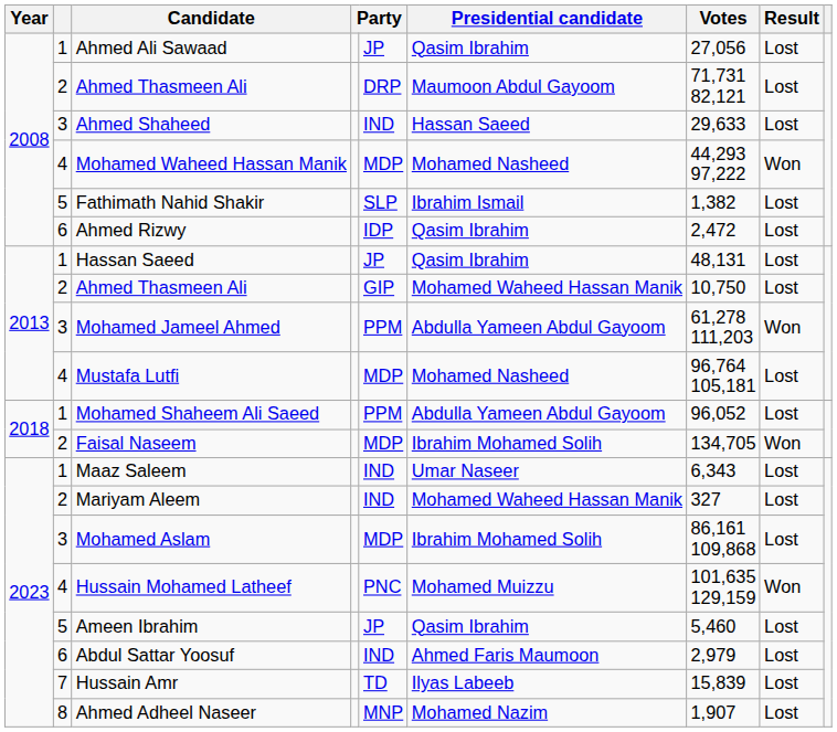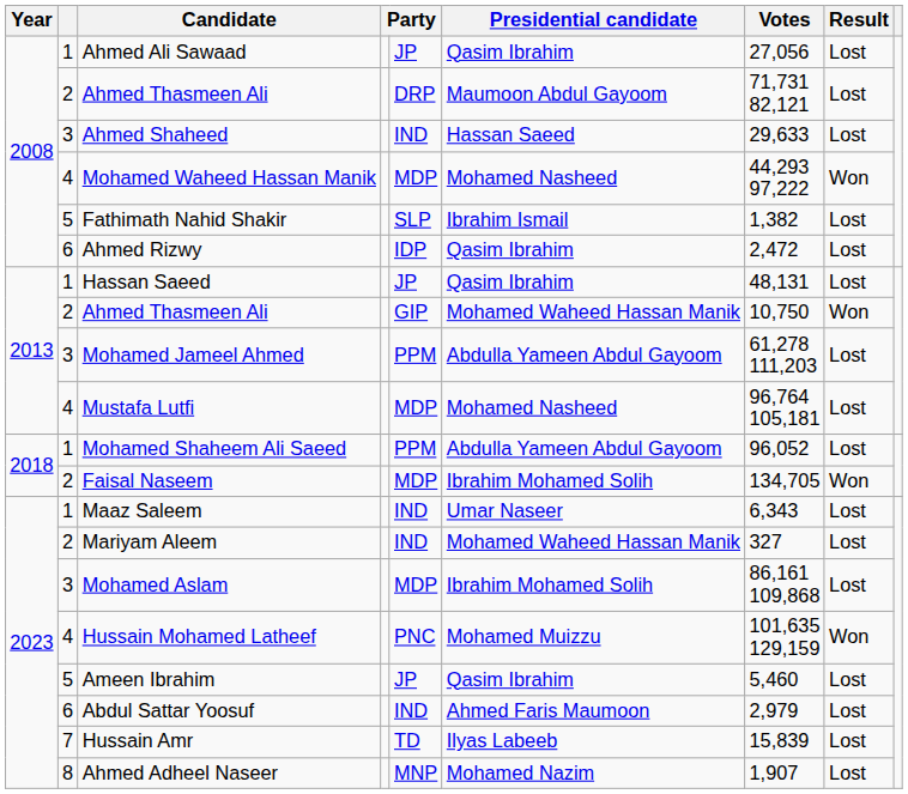2013 / Ahmed Thasmeen Ali | Result: Lost -> Won
Mohamed Jameel Ahmed | Result: Won -> Lost
